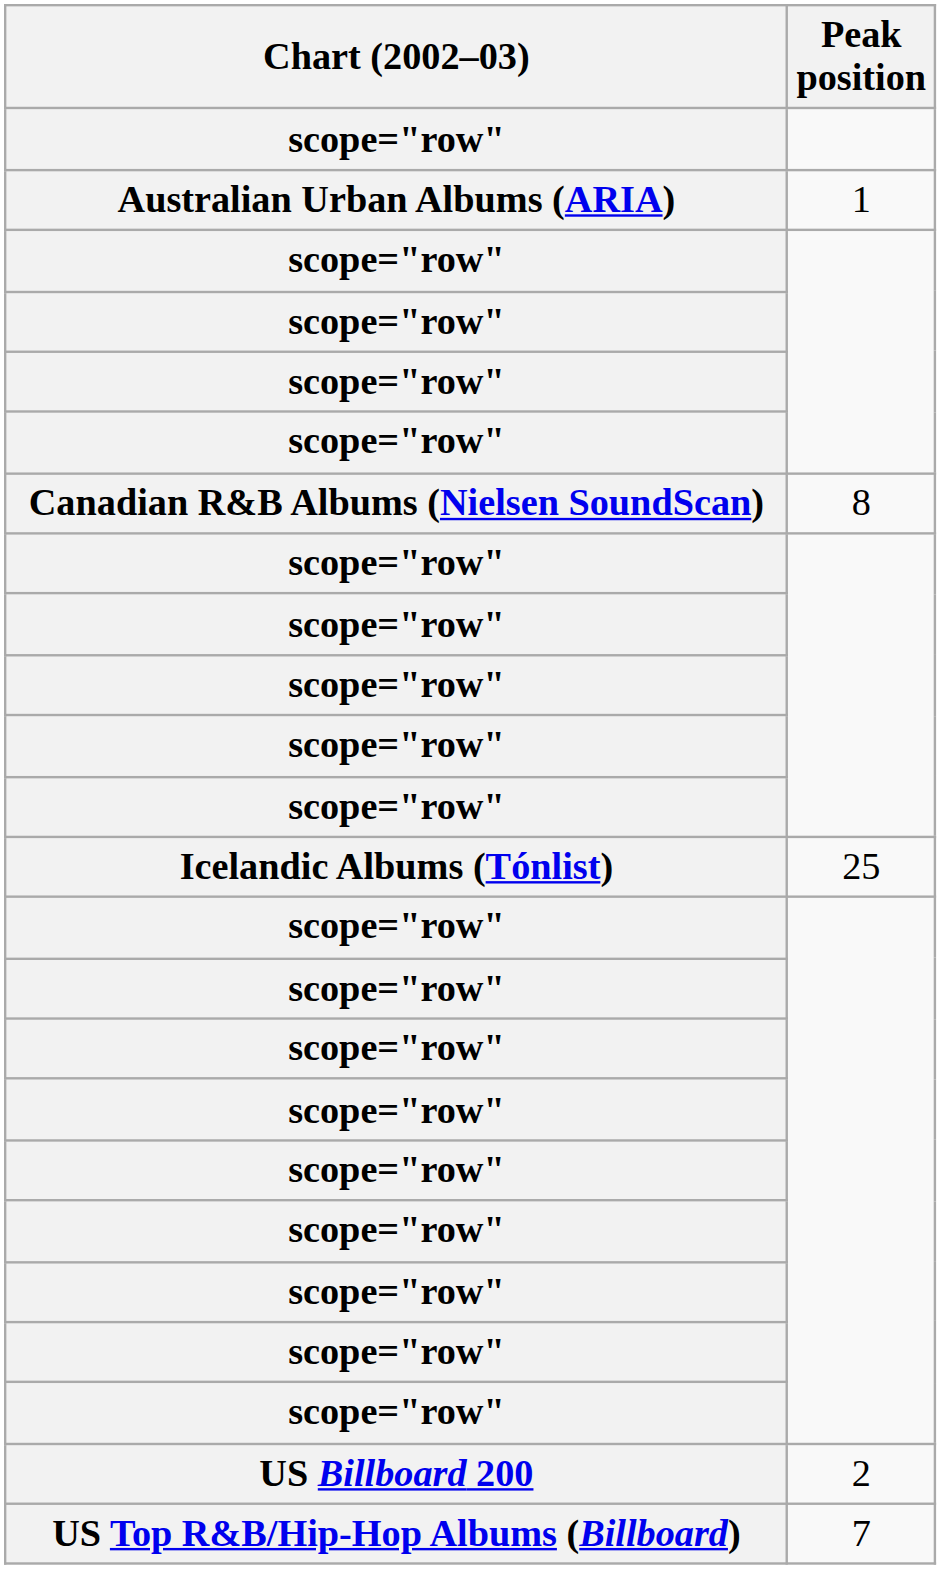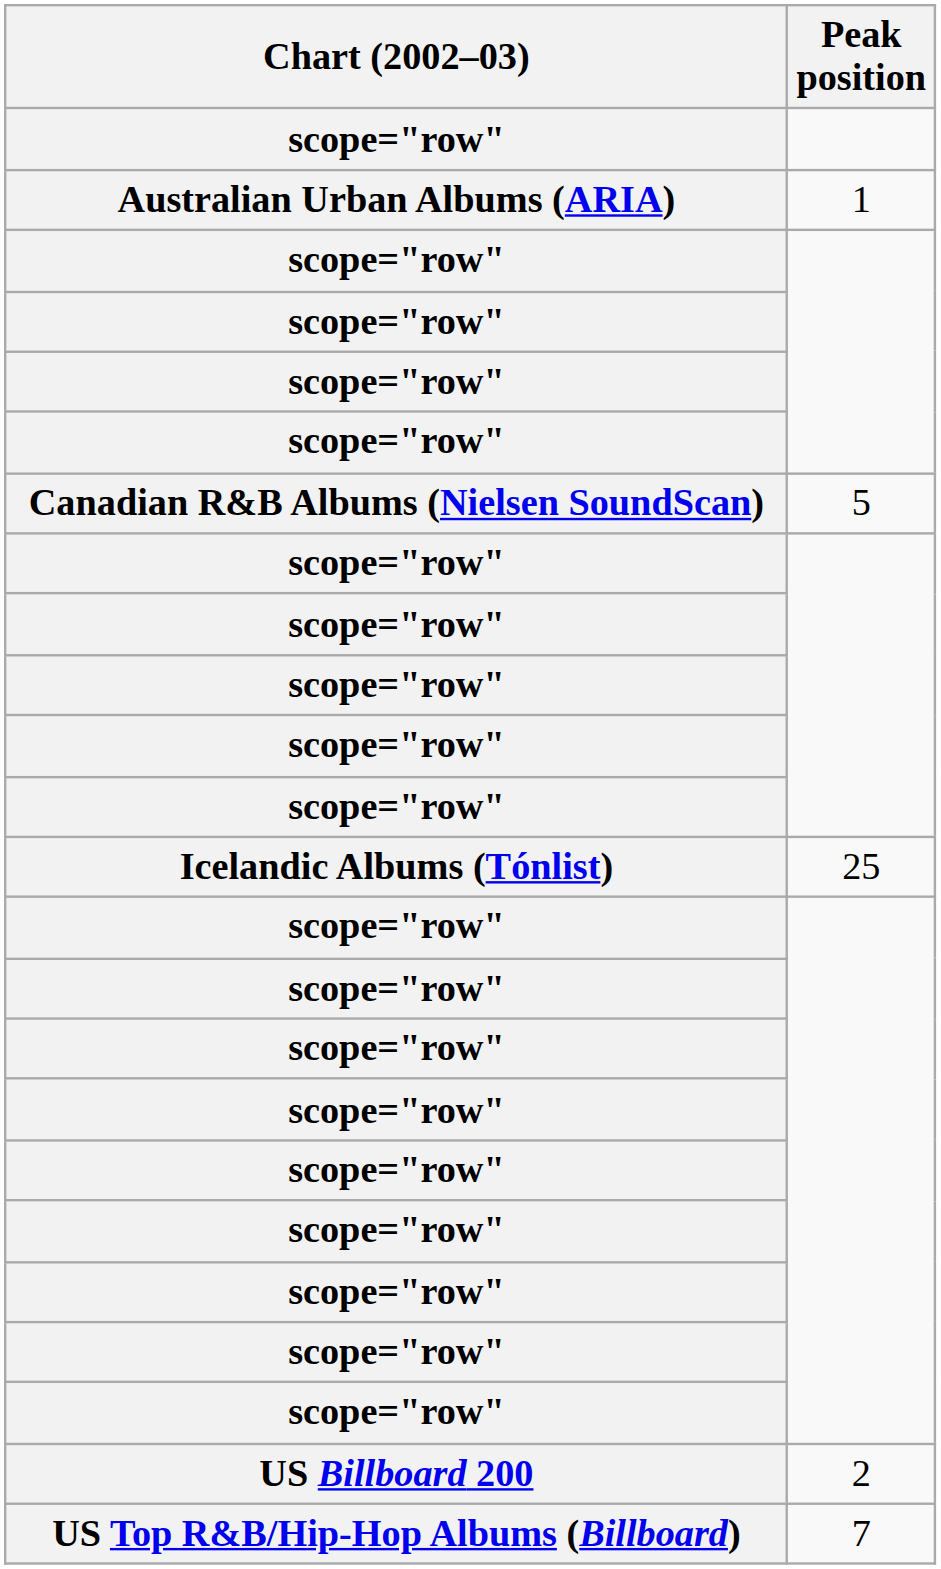Canadian R&B Albums (Nielsen SoundScan) | Peak position: 8 -> 5
